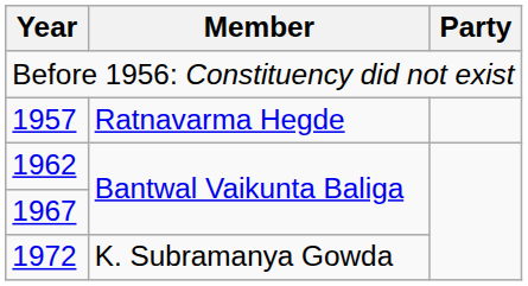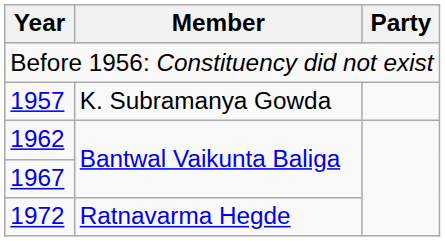1957 | Member: Ratnavarma Hegde -> K. Subramanya Gowda
1972 | Member: K. Subramanya Gowda -> Ratnavarma Hegde
